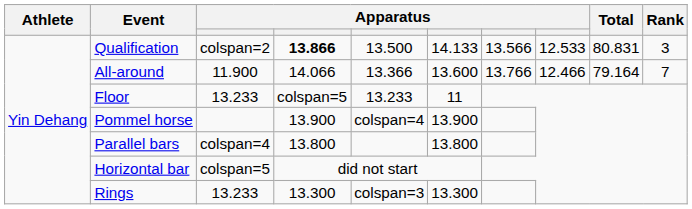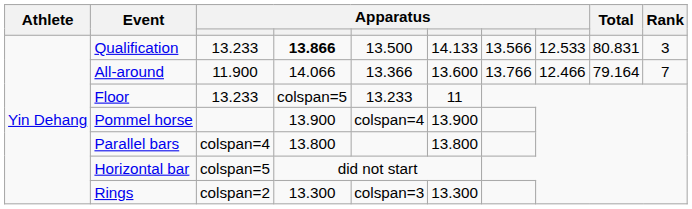Qualification | column 3: colspan=2 -> 13.233
Rings | column 3: 13.233 -> colspan=2
